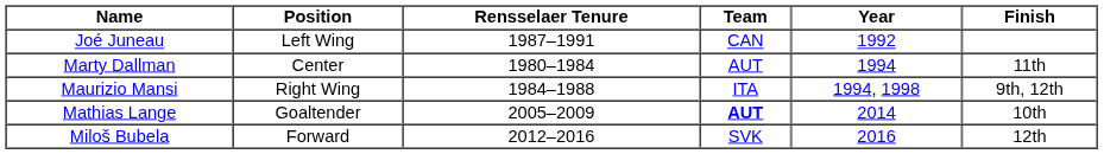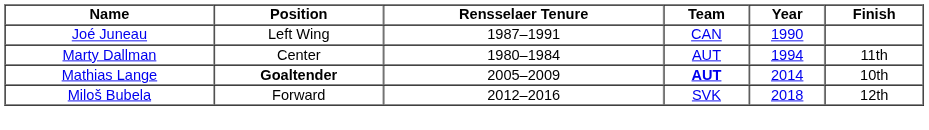Joé Juneau | Year: 1992 -> 1990
- row: Maurizio Mansi | Right Wing | 1984–1988 | ITA | 1994, 1998 | 9th, 12th
Mathias Lange | Position: normal -> bold
Miloš Bubela | Year: 2016 -> 2018
